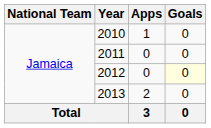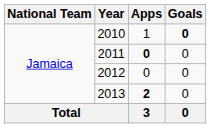2010 | Goals: normal -> bold
2011 | Apps: normal -> bold
2012 | Goals: lightyellow background -> no background
2013 | Apps: normal -> bold
